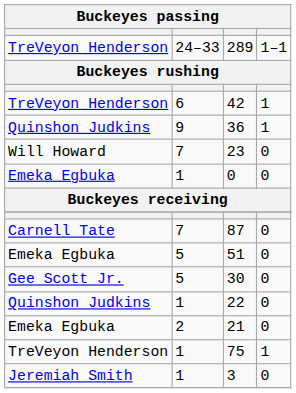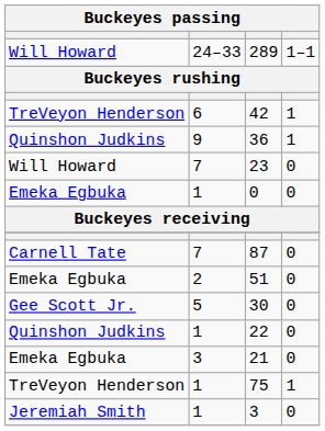289 | column 1: TreVeyon Henderson -> Will Howard
51 | column 2: 5 -> 2
21 | column 2: 2 -> 3
